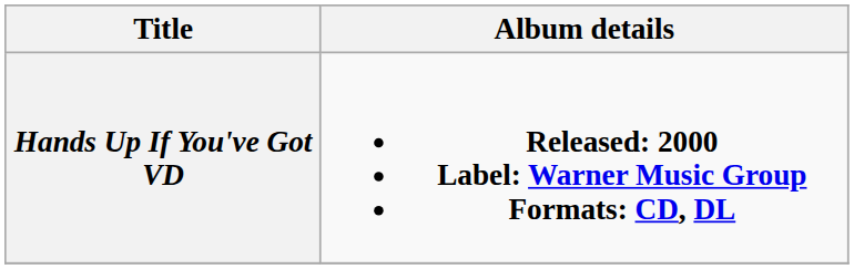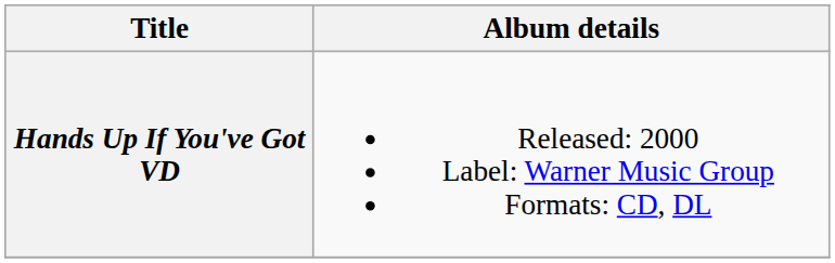Hands Up If You've Got VD | Album details: bold -> normal
